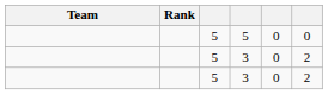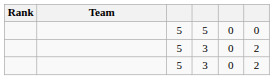columns swapped: Rank <-> Team
